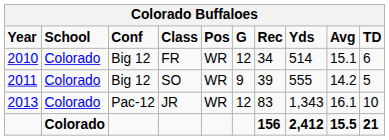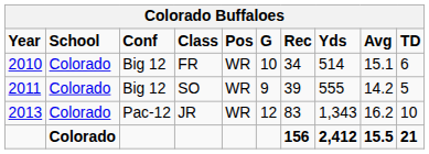FR | G: 12 -> 10
JR | Avg: 16.1 -> 16.2
